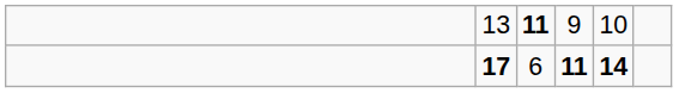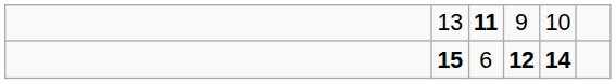row 2 | column 2: 17 -> 15
row 2 | column 4: 11 -> 12
